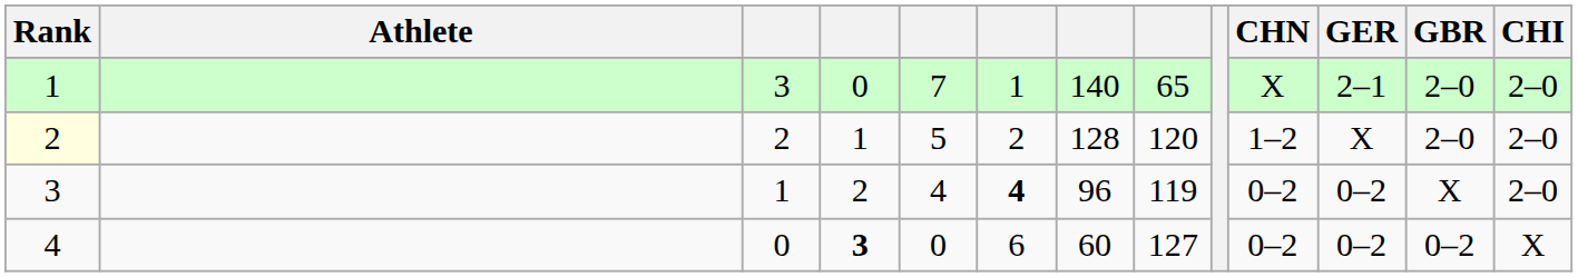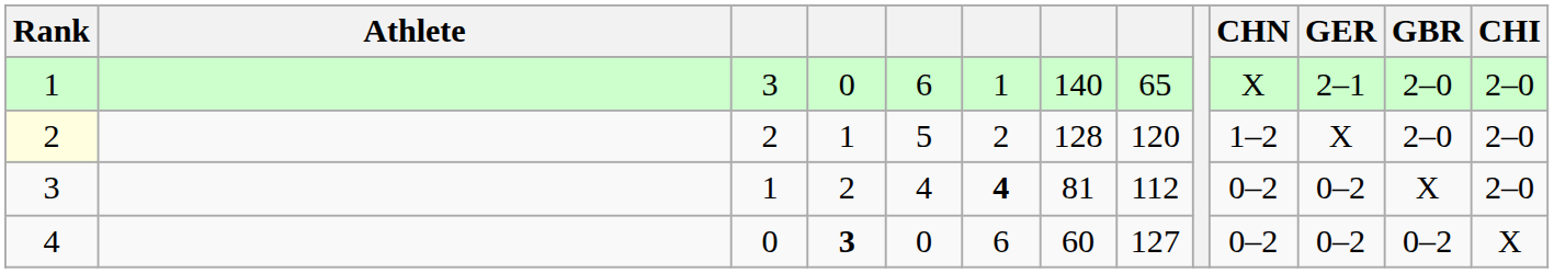row 2 | column 5: 7 -> 6
row 4 | column 7: 96 -> 81
row 4 | column 8: 119 -> 112
